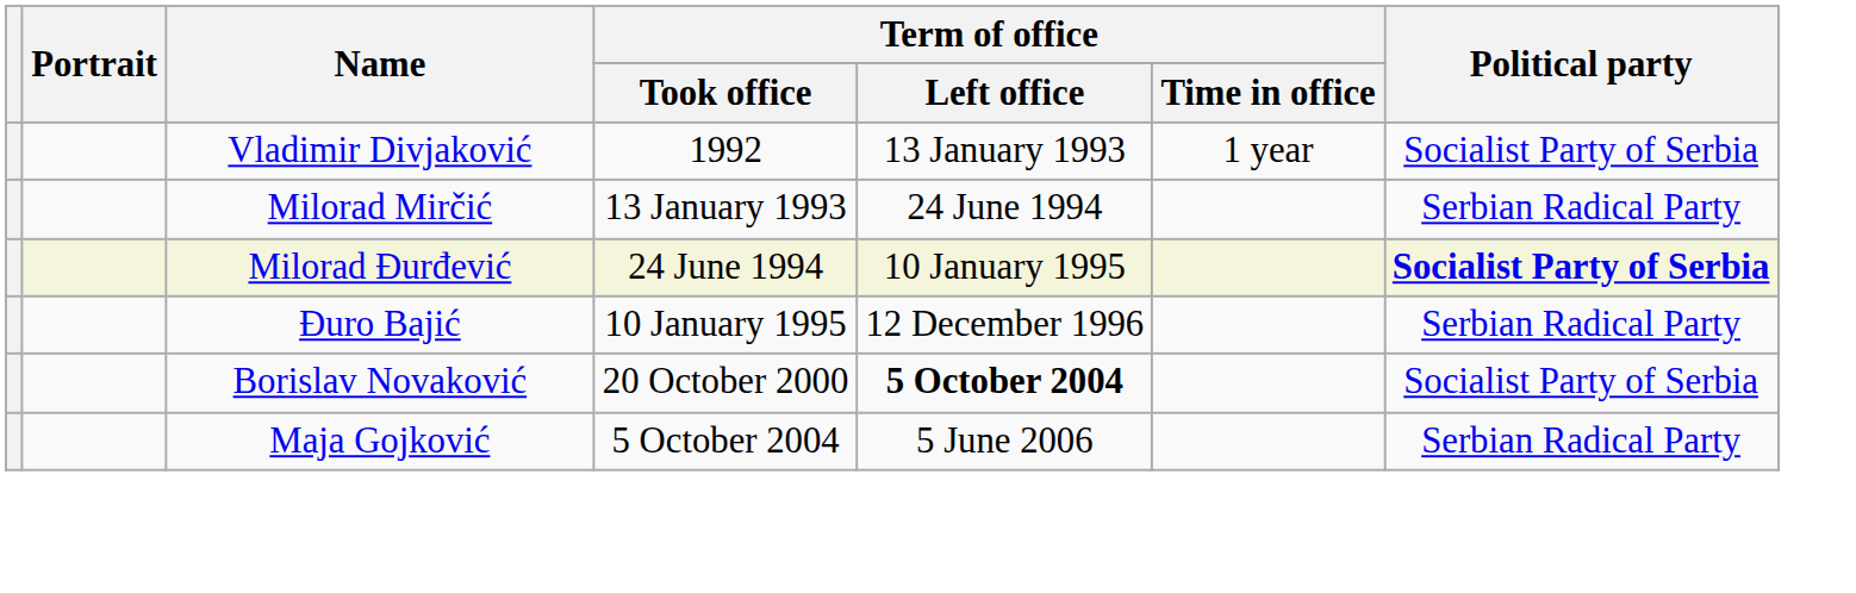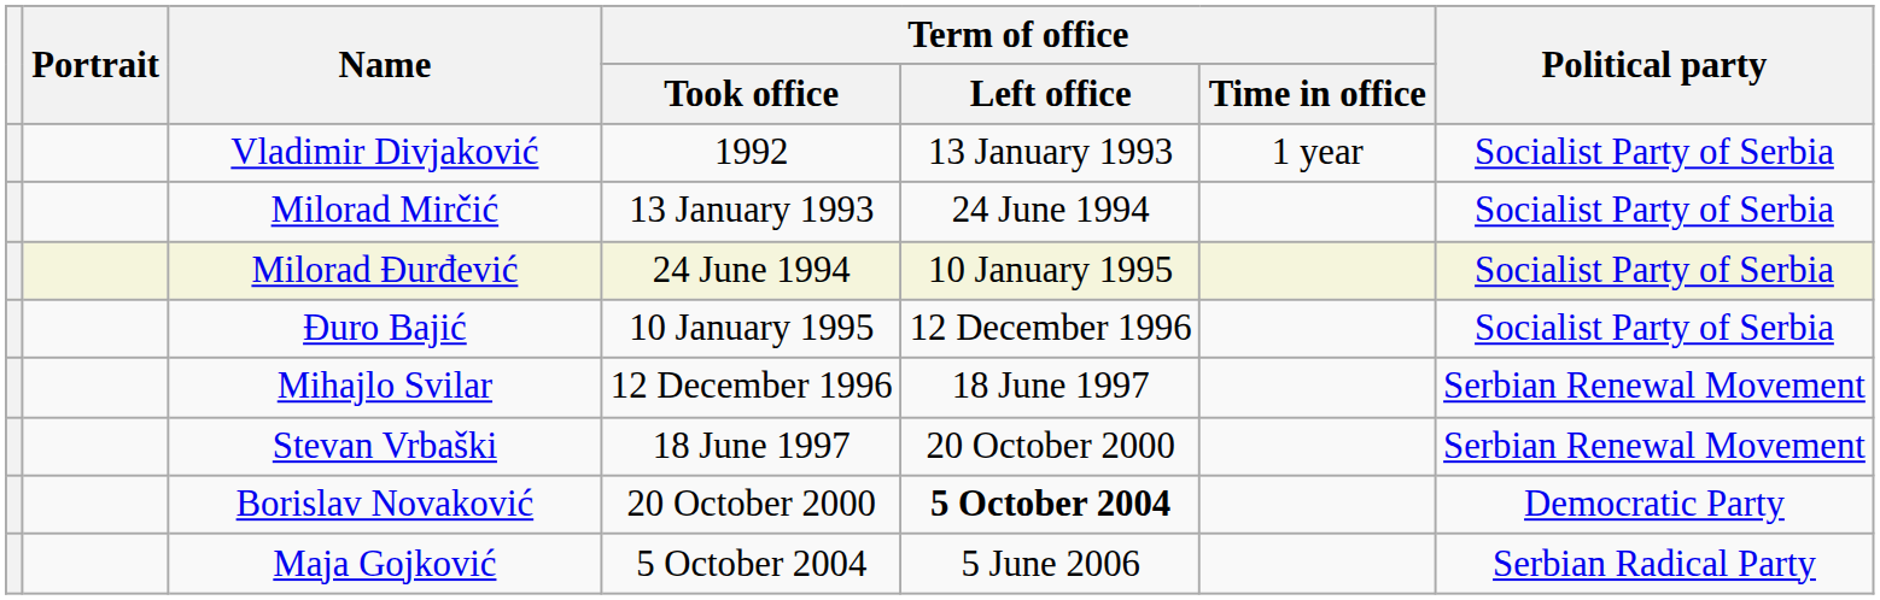Milorad Mirčić | Political party: Serbian Radical Party -> Socialist Party of Serbia
Milorad Đurđević | Political party: bold -> normal
Đuro Bajić | Political party: Serbian Radical Party -> Socialist Party of Serbia
+ row: Mihajlo Svilar | 12 December 1996 | 18 June 1997 | Serbian Renewal Movement
+ row: Stevan Vrbaški | 18 June 1997 | 20 October 2000 | Serbian Renewal Movement
Borislav Novaković | Political party: Socialist Party of Serbia -> Democratic Party
